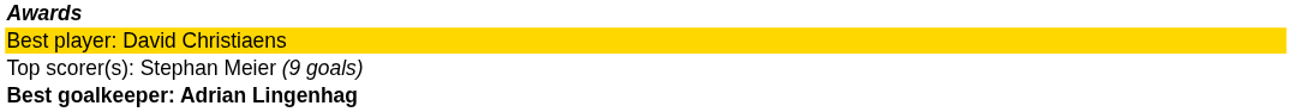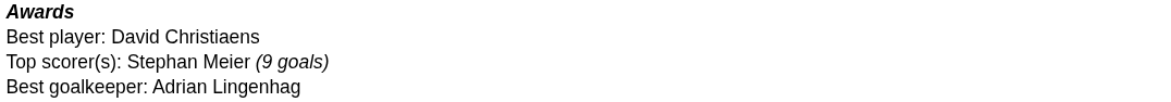Best player: David Christiaens | Awards: gold background -> no background
Best goalkeeper: Adrian Lingenhag | Awards: bold -> normal
